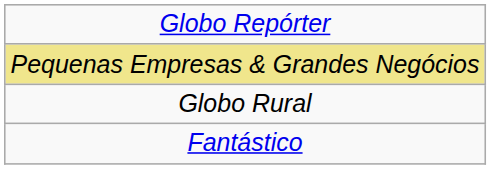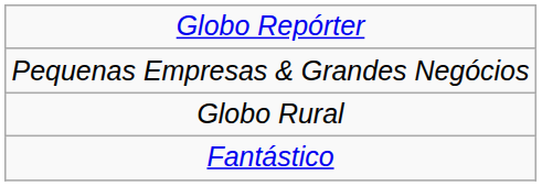row 2 | column 1: khaki background -> no background
